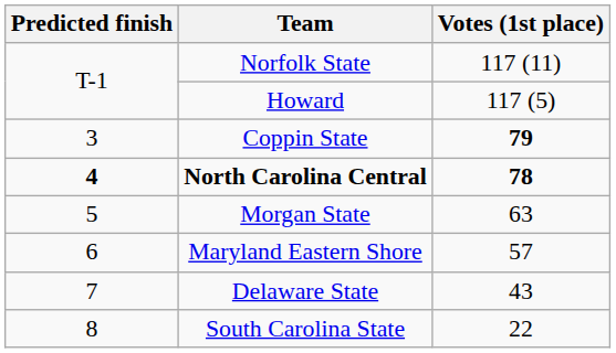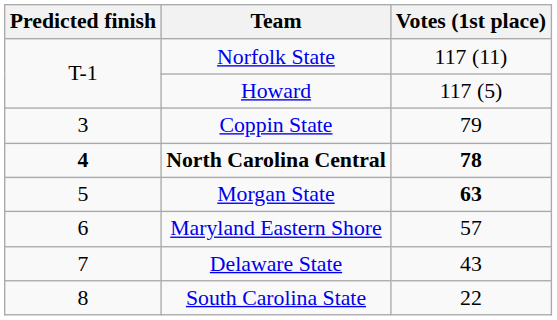Coppin State | Votes (1st place): bold -> normal
Morgan State | Votes (1st place): normal -> bold
